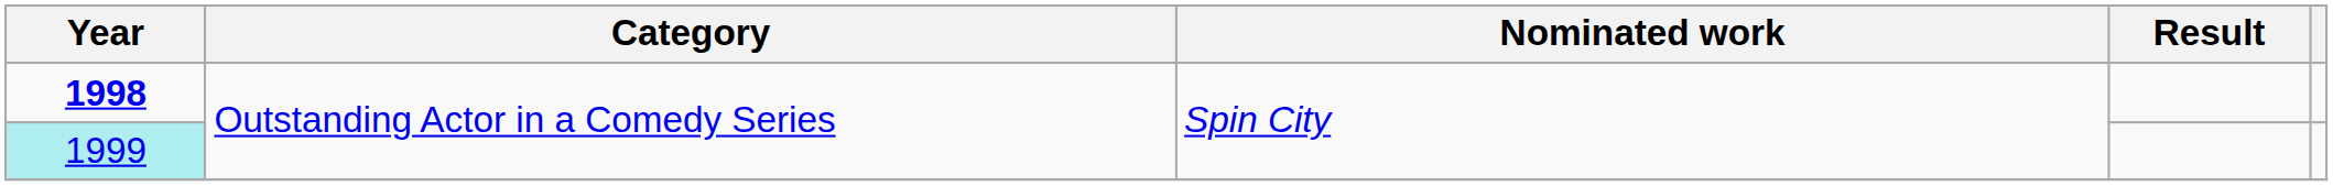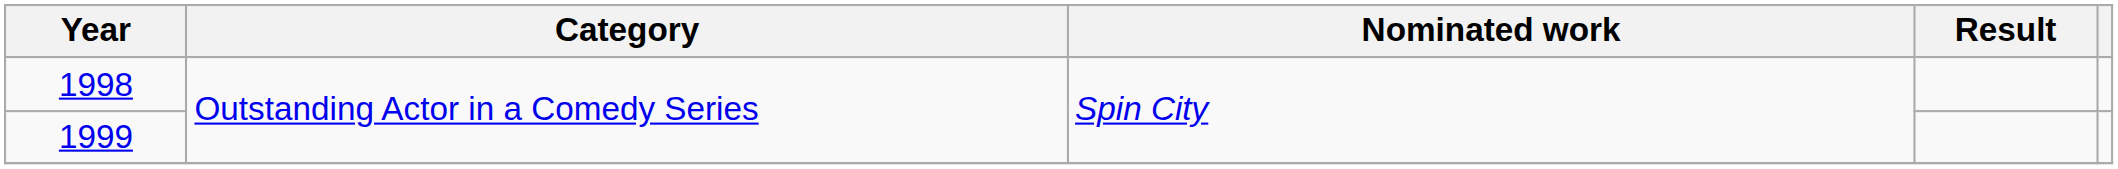1998 | Year: bold -> normal
1999 | Year: paleturquoise background -> no background
